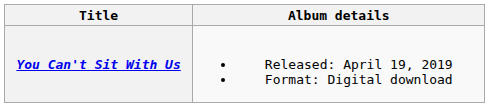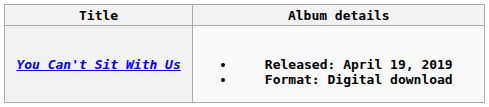You Can't Sit With Us | Album details: normal -> bold
